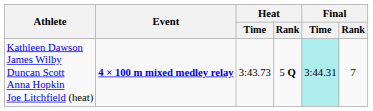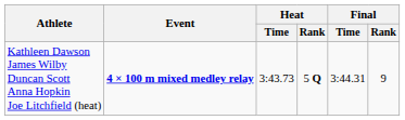row 3 | Final / Time: paleturquoise background -> no background
row 3 | Final / Rank: 7 -> 9
